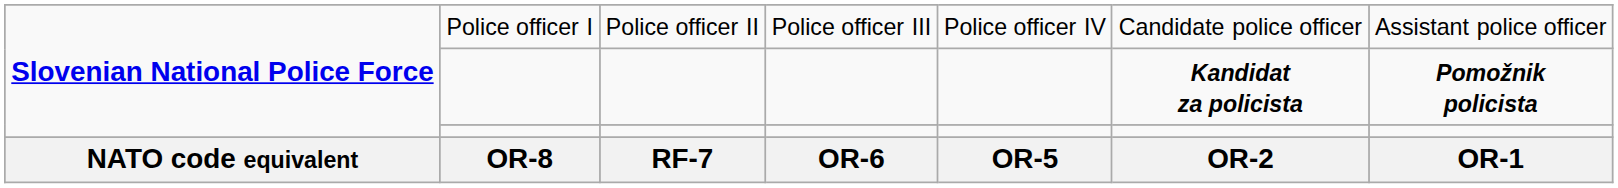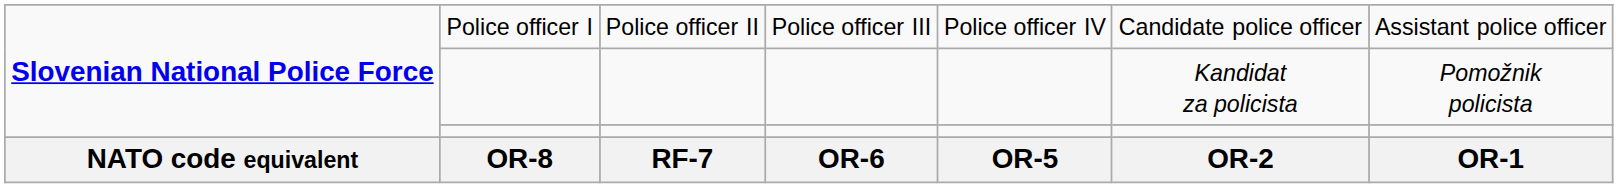row 2 | column 6: bold -> normal
row 2 | column 7: bold -> normal
